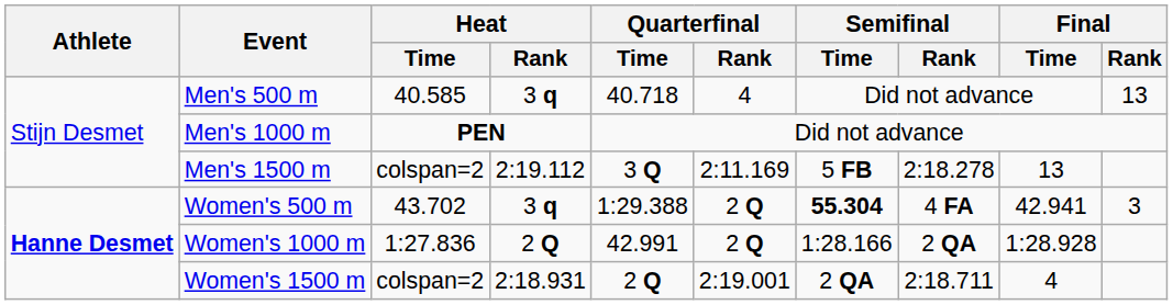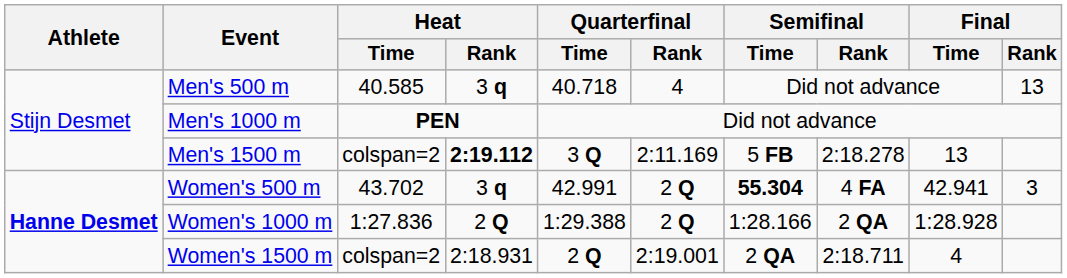Men's 1500 m | Heat / Rank: normal -> bold
Women's 500 m | Quarterfinal / Time: 1:29.388 -> 42.991
Women's 1000 m | Quarterfinal / Time: 42.991 -> 1:29.388
